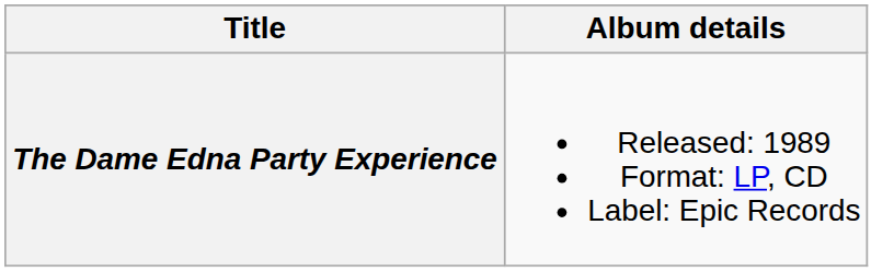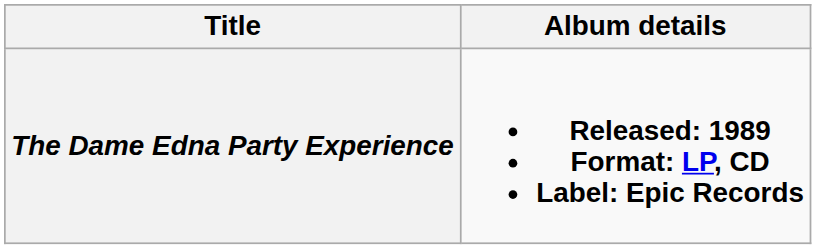The Dame Edna Party Experience | Album details: normal -> bold
